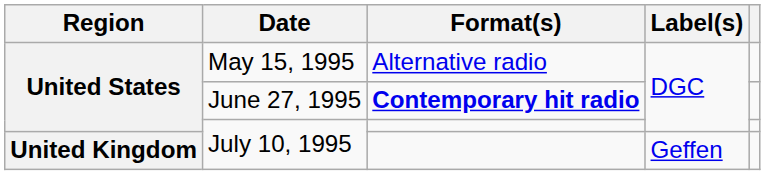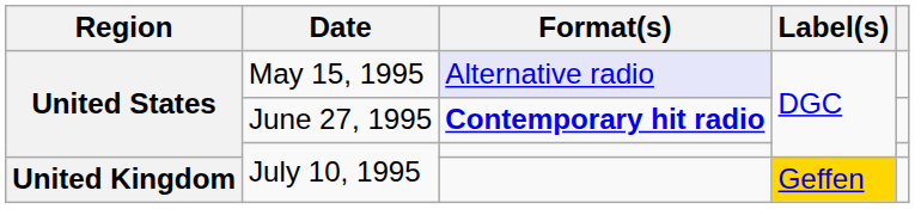May 15, 1995 | Format(s): no background -> lavender background
United Kingdom / July 10, 1995 | Label(s): no background -> gold background
